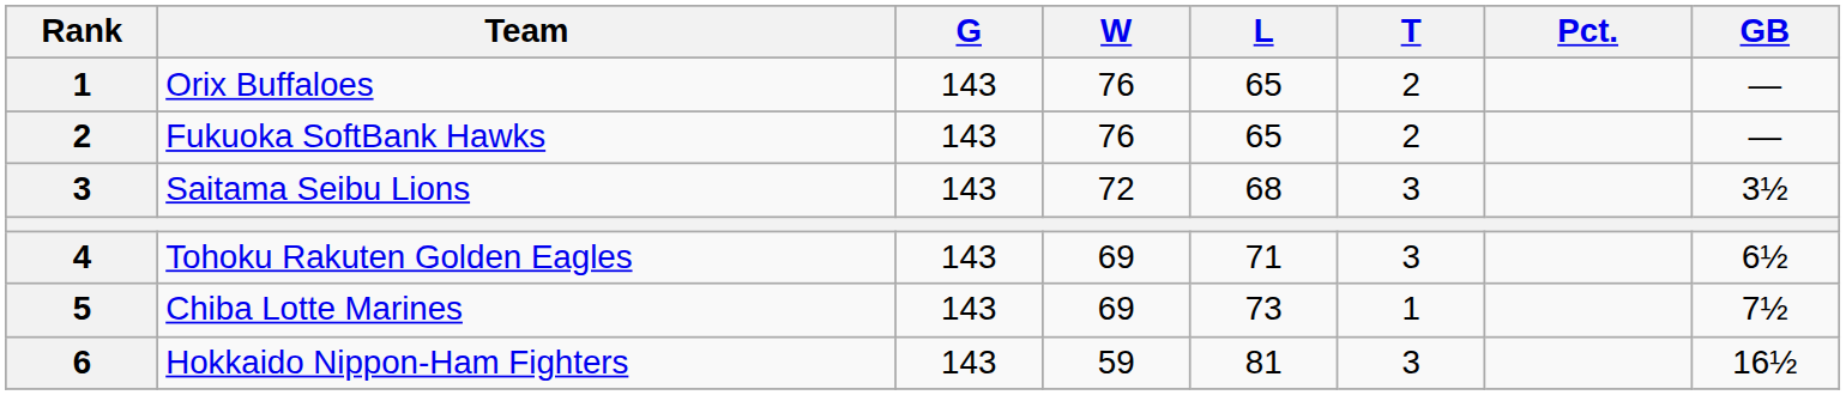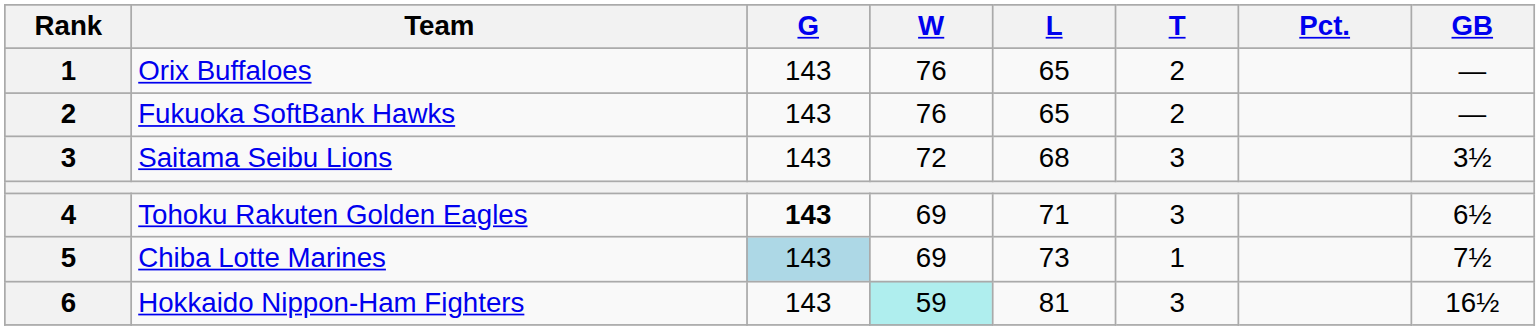Tohoku Rakuten Golden Eagles | G: normal -> bold
Chiba Lotte Marines | G: no background -> lightblue background
Hokkaido Nippon-Ham Fighters | W: no background -> paleturquoise background
